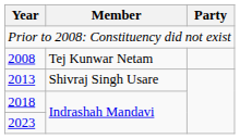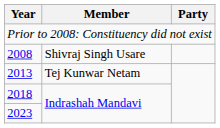2008 | Member: Tej Kunwar Netam -> Shivraj Singh Usare
2013 | Member: Shivraj Singh Usare -> Tej Kunwar Netam
